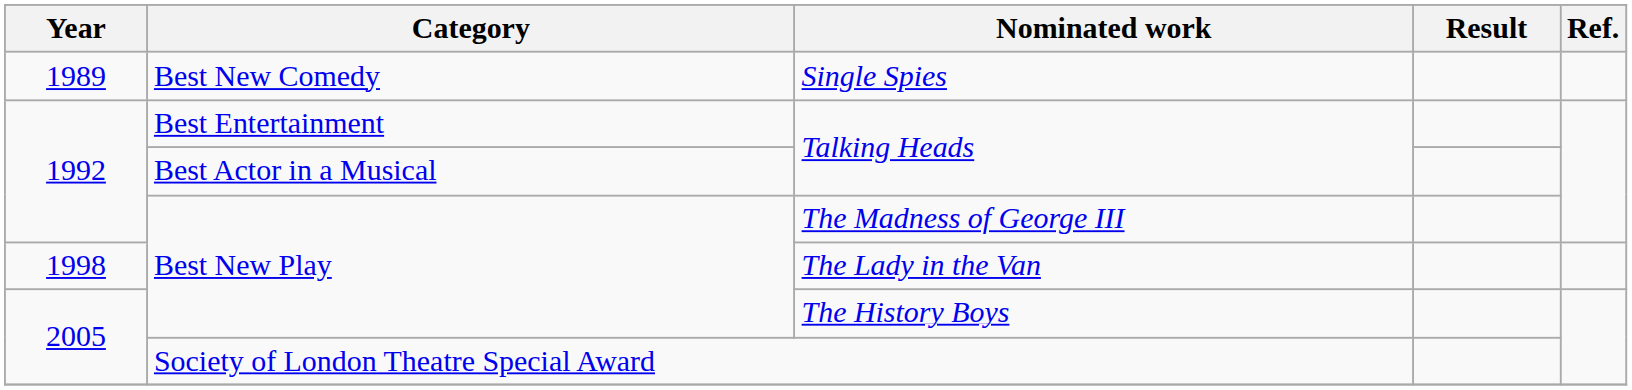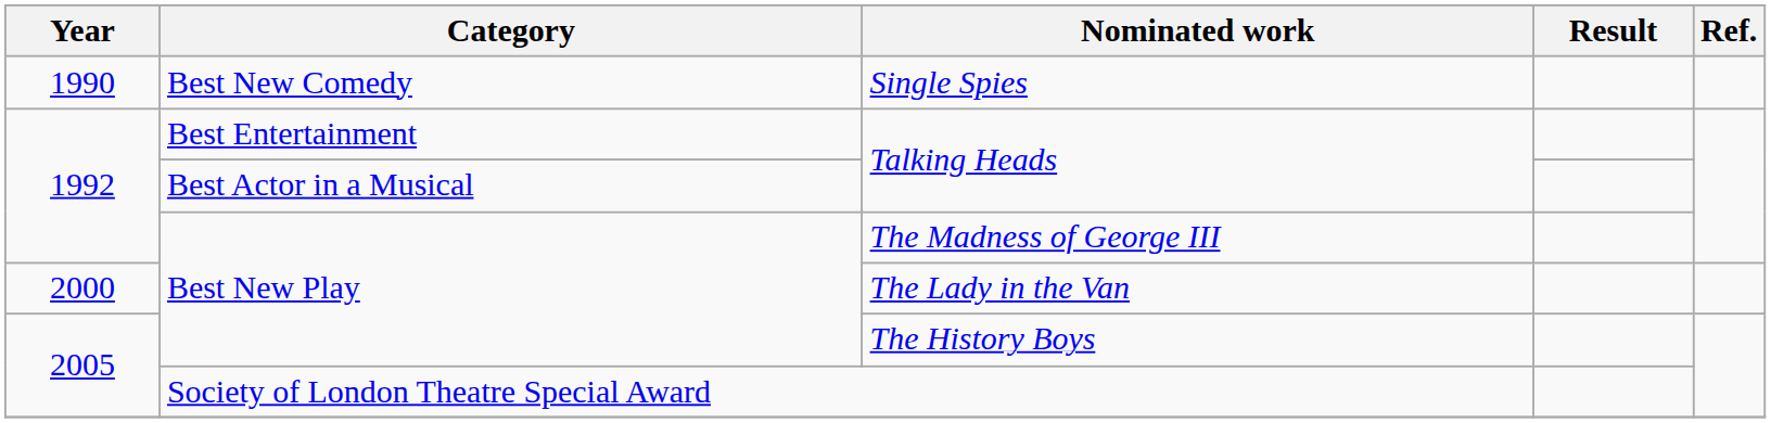Single Spies | Year: 1989 -> 1990
The Lady in the Van | Year: 1998 -> 2000
